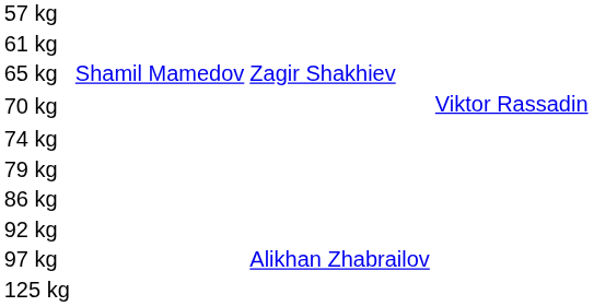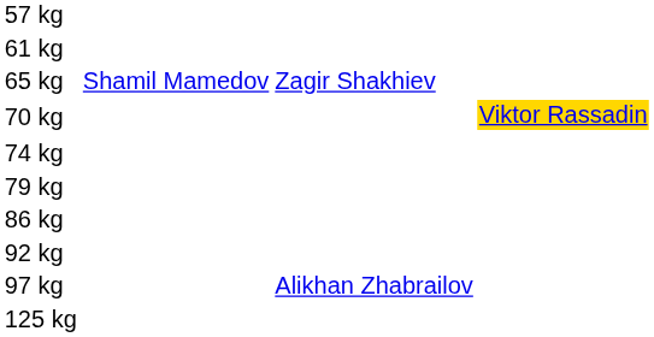70 kg / Viktor Rassadin | column 4: no background -> gold background
